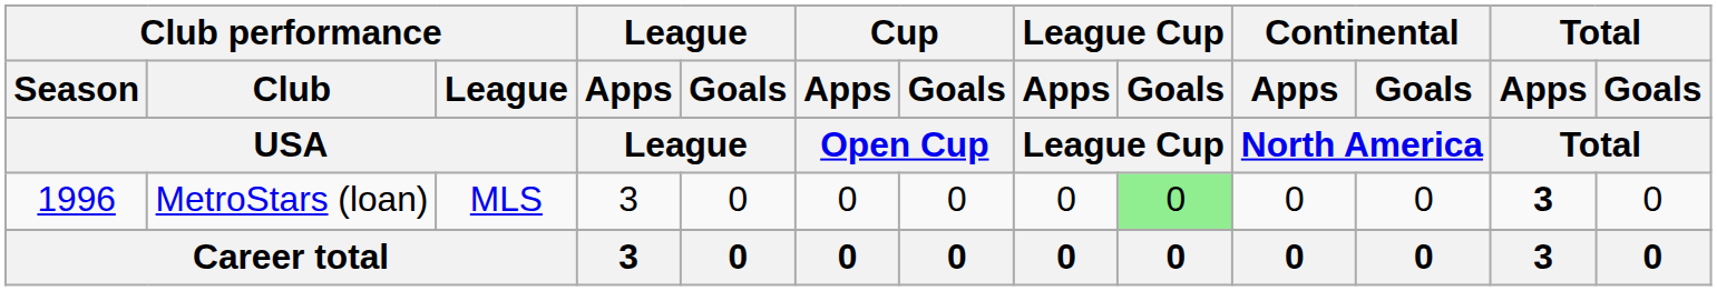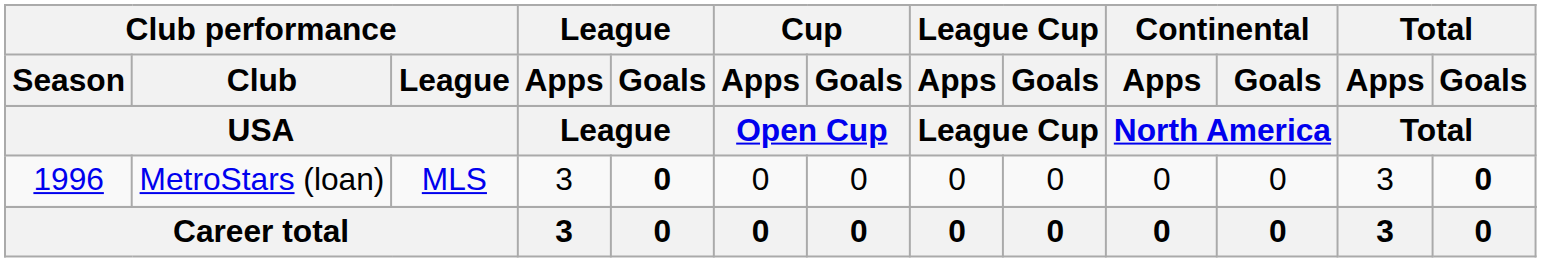MetroStars (loan) | League / Goals: normal -> bold
MetroStars (loan) | League Cup / Goals: lightgreen background -> no background
MetroStars (loan) | Total / Apps: bold -> normal
MetroStars (loan) | Total / Goals: normal -> bold
